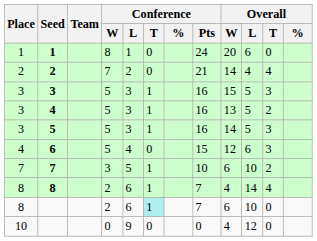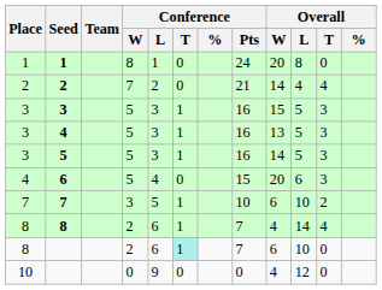row 3 | Overall / L: 6 -> 8
row 6 | Overall / T: 2 -> 3
row 8 | Overall / W: 12 -> 20
